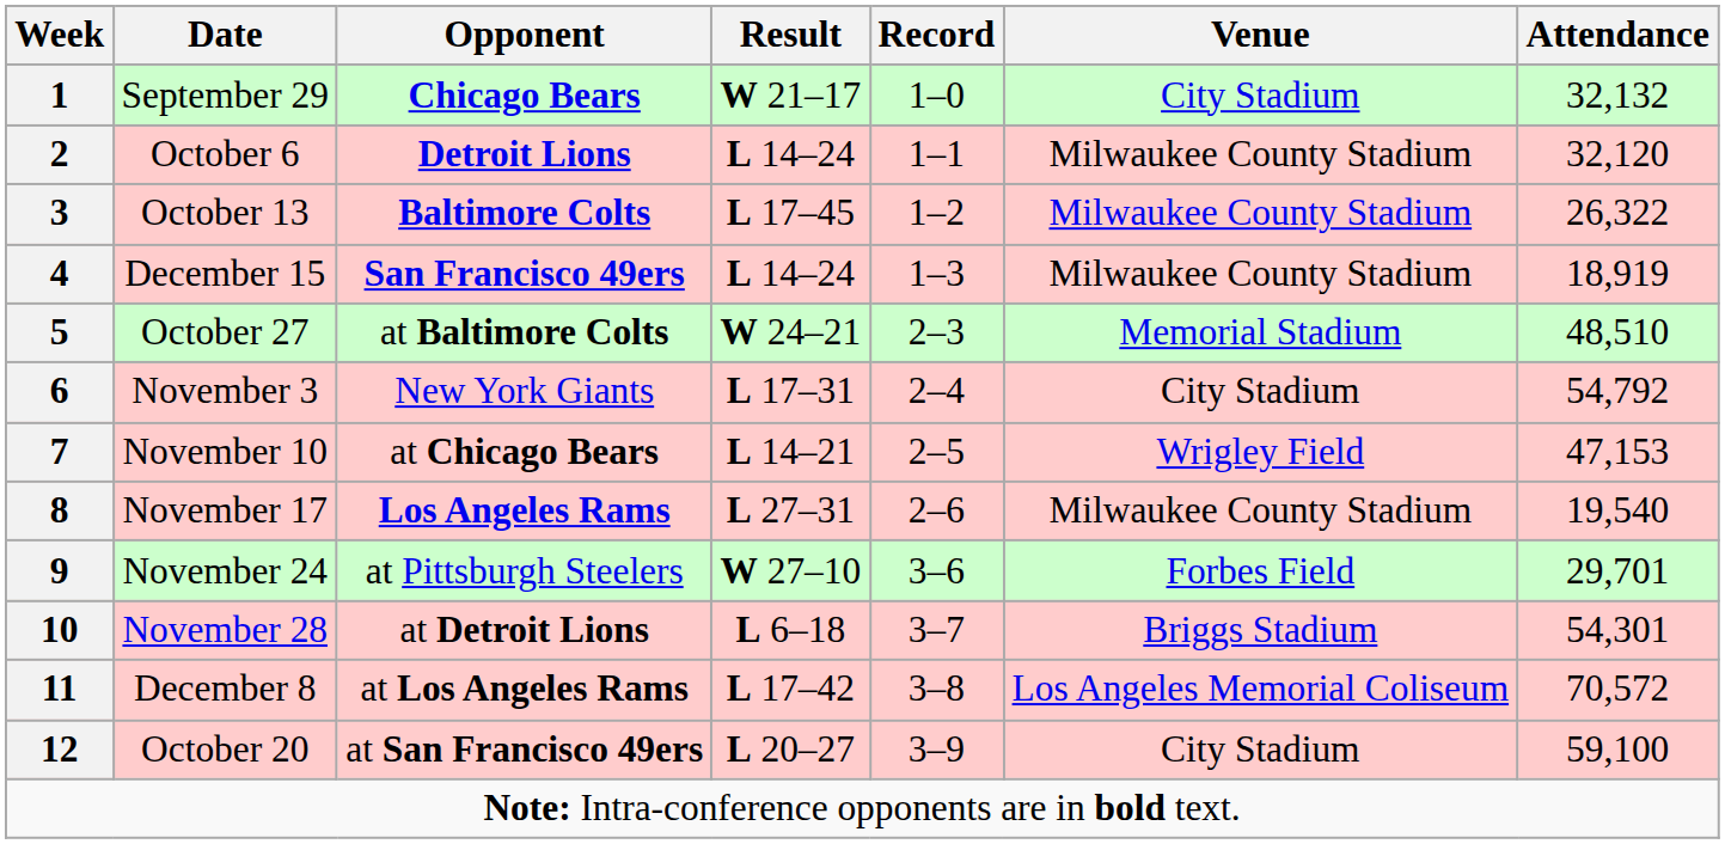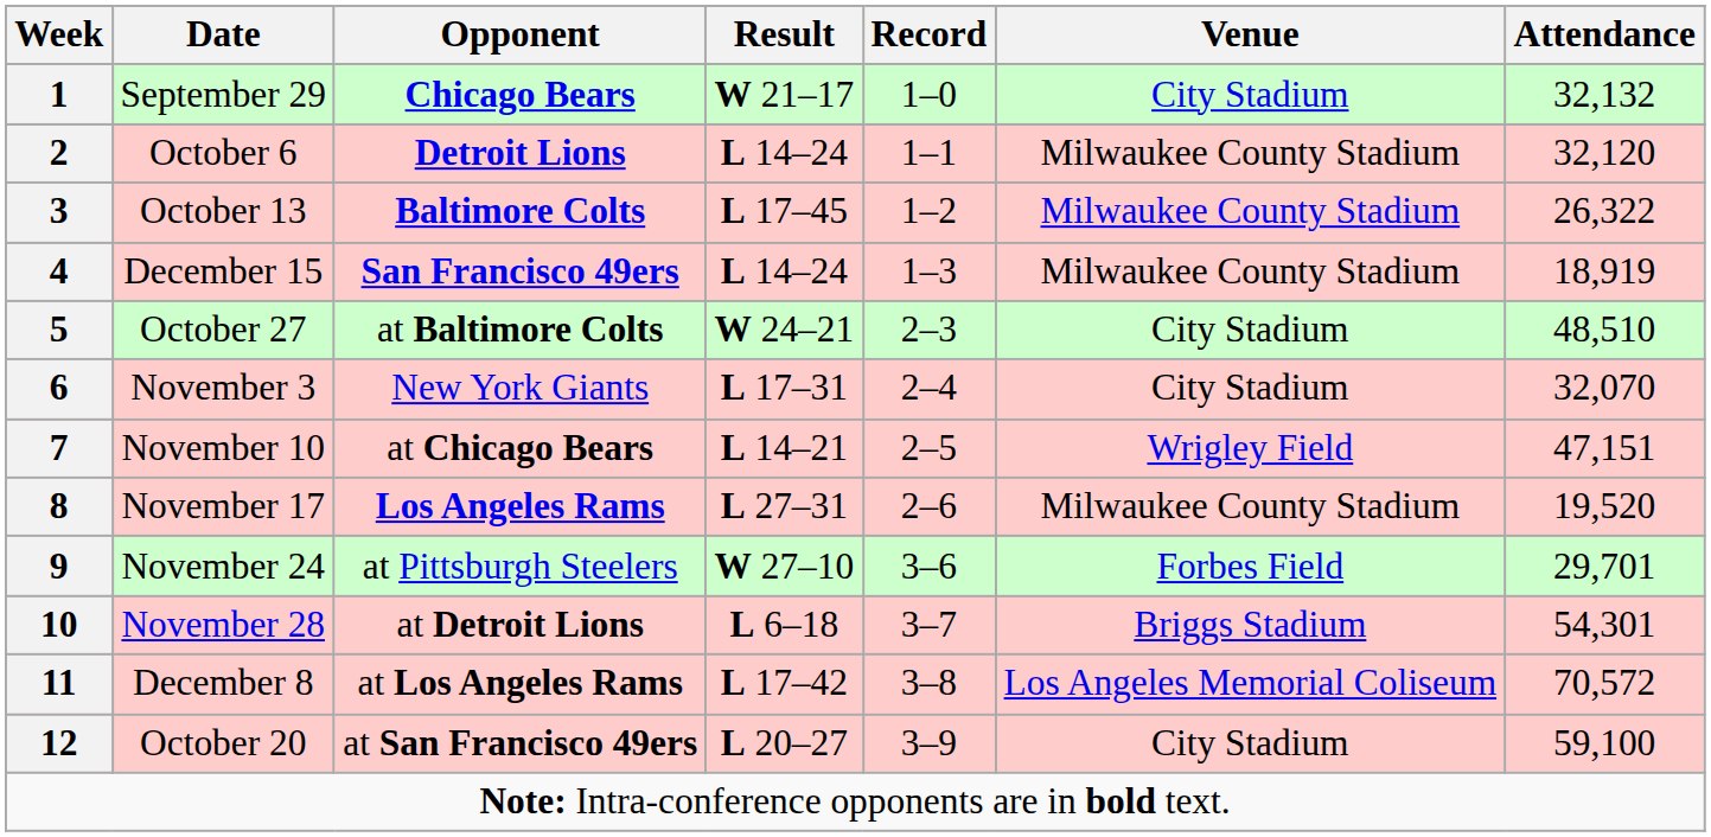5 | Venue: Memorial Stadium -> City Stadium
6 | Attendance: 54,792 -> 32,070
7 | Attendance: 47,153 -> 47,151
8 | Attendance: 19,540 -> 19,520
